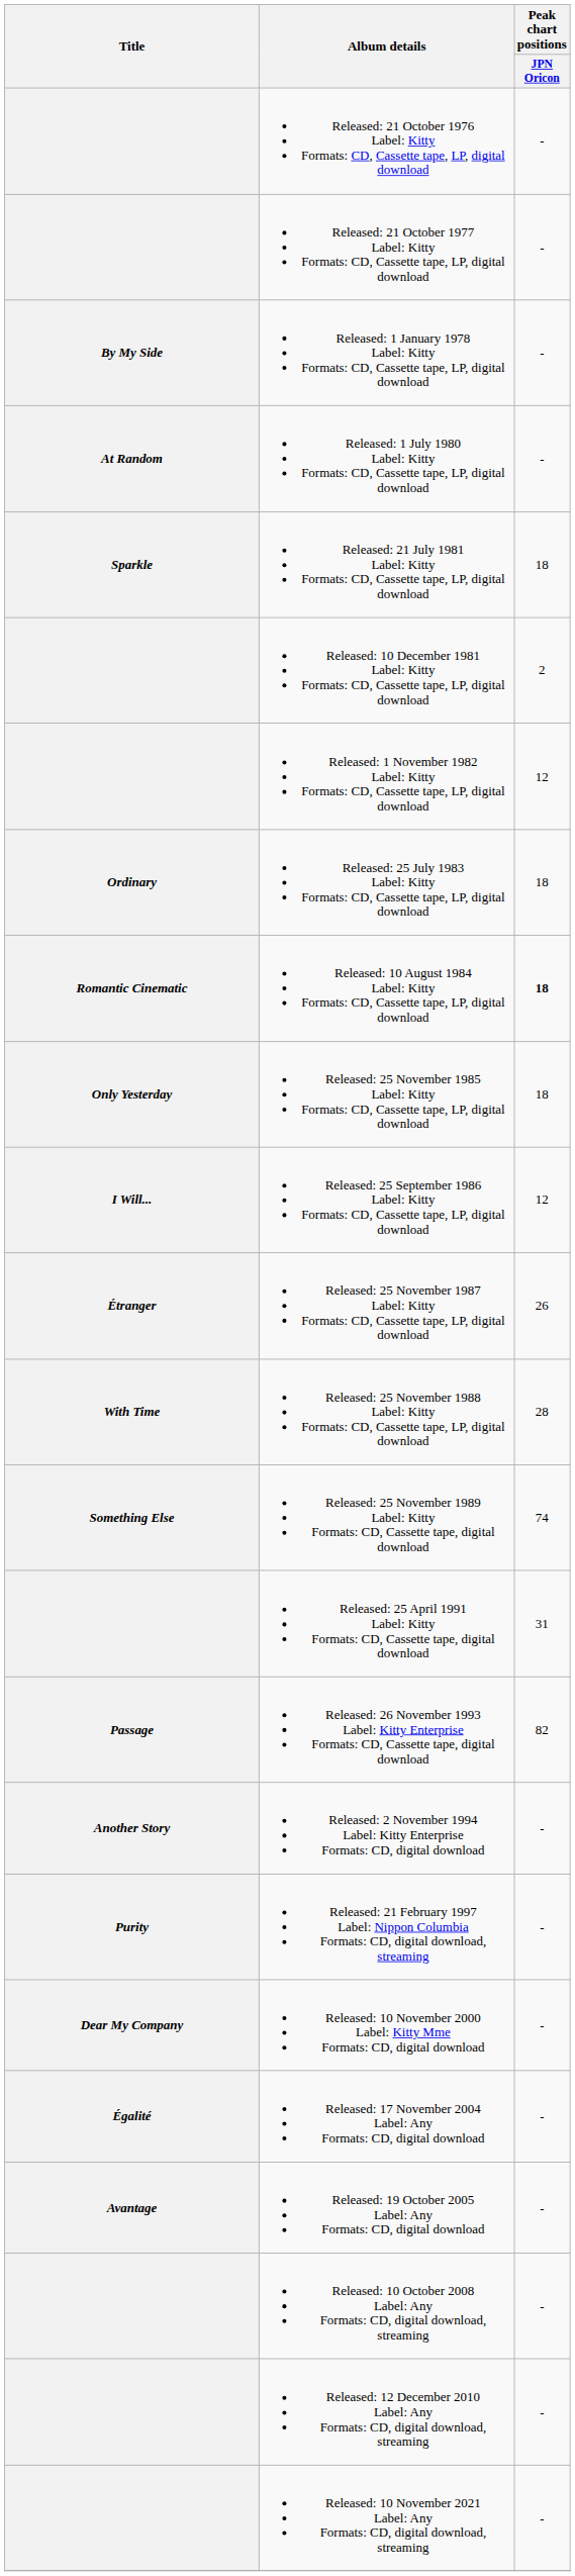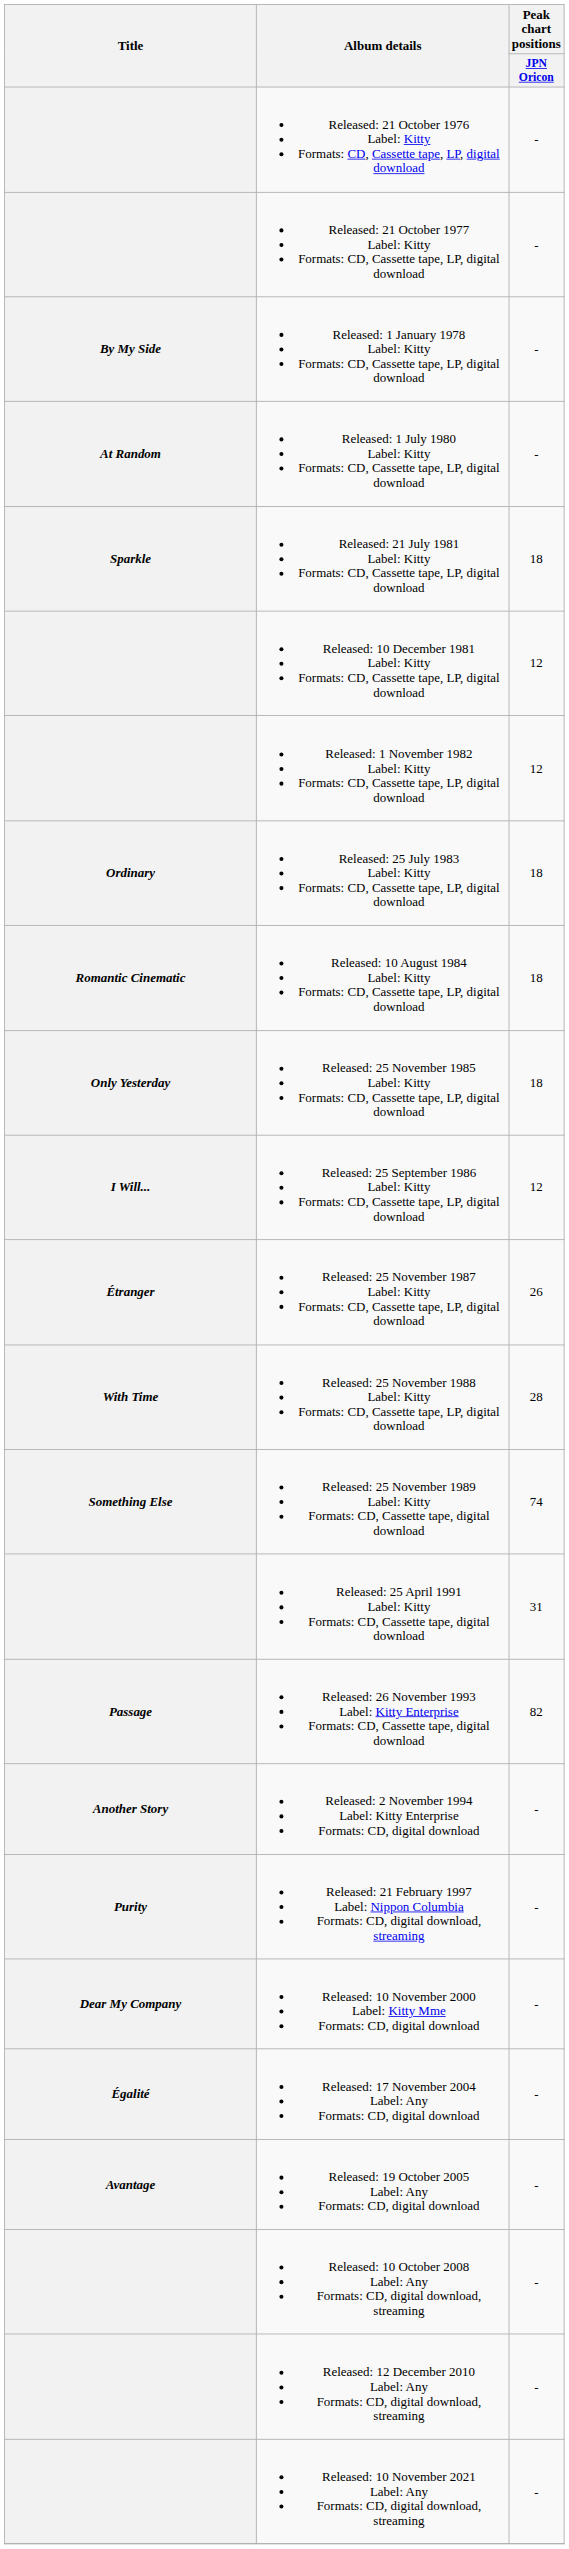row 8 | Peak chart positions / JPN Oricon: 2 -> 12
row 11 | Peak chart positions / JPN Oricon: bold -> normal
